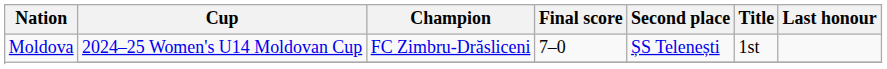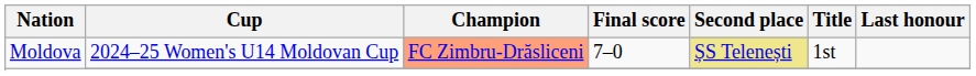Moldova / 2024–25 Women's U14 Moldovan Cup | Champion: no background -> lightsalmon background
Moldova / 2024–25 Women's U14 Moldovan Cup | Second place: no background -> khaki background
